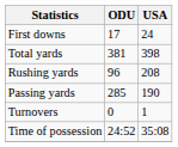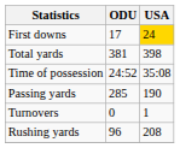First downs | USA: no background -> gold background
rows swapped: Rushing yards <-> Time of possession
